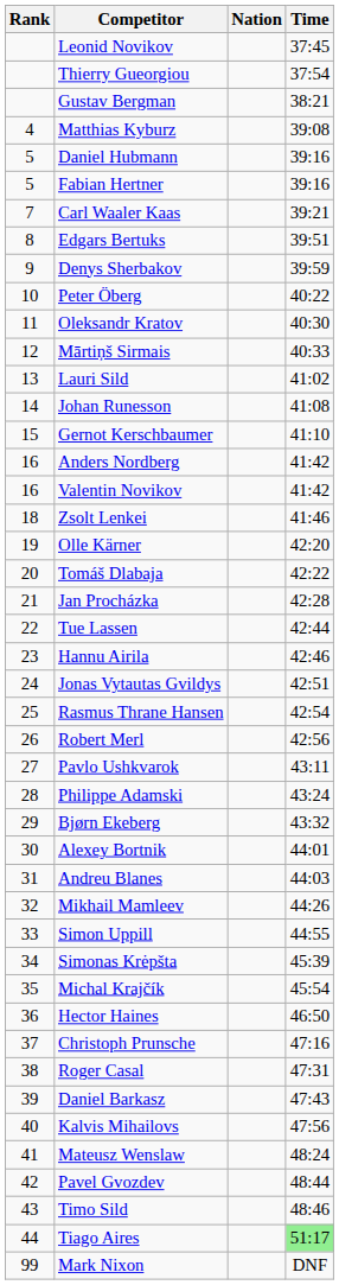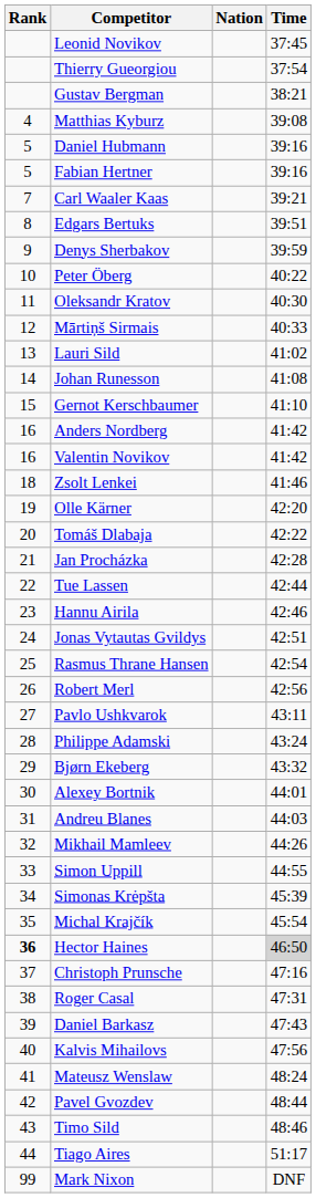Hector Haines | Rank: normal -> bold
Hector Haines | Time: no background -> lightgrey background
Tiago Aires | Time: lightgreen background -> no background
